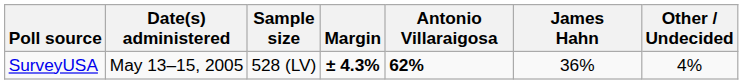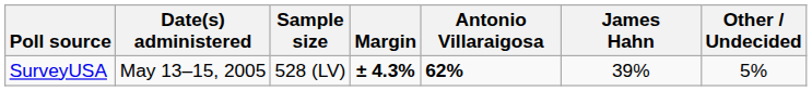SurveyUSA | James Hahn: 36% -> 39%
SurveyUSA | Other / Undecided: 4% -> 5%
